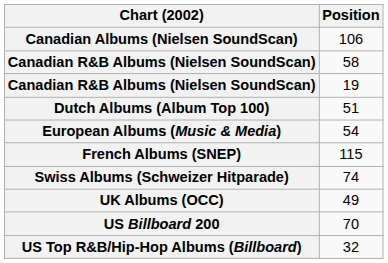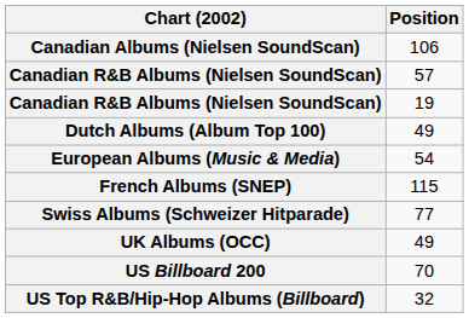row 3 | Position: 58 -> 57
row 5 | Position: 51 -> 49
row 8 | Position: 74 -> 77
